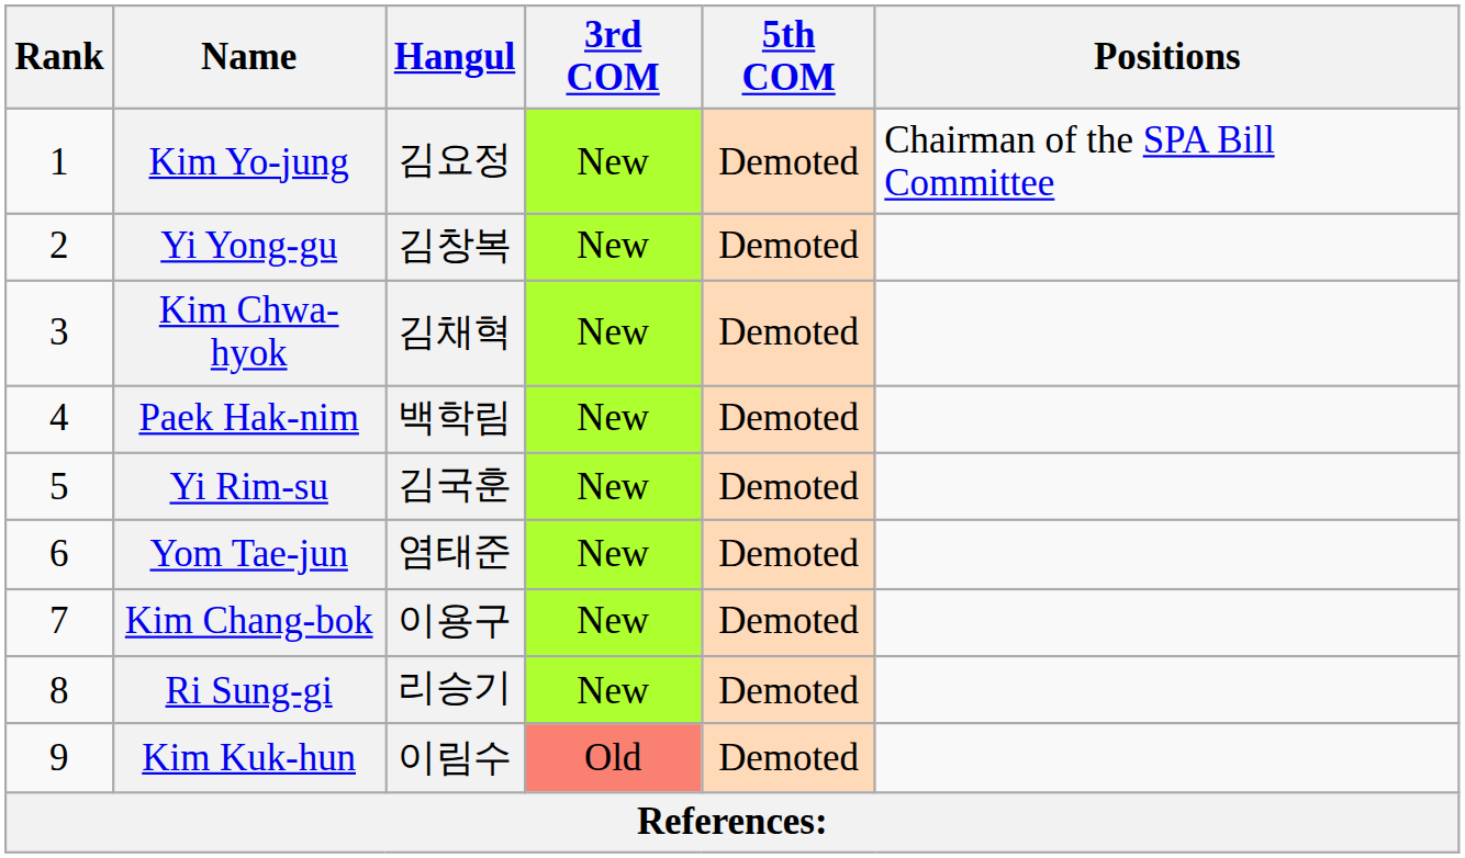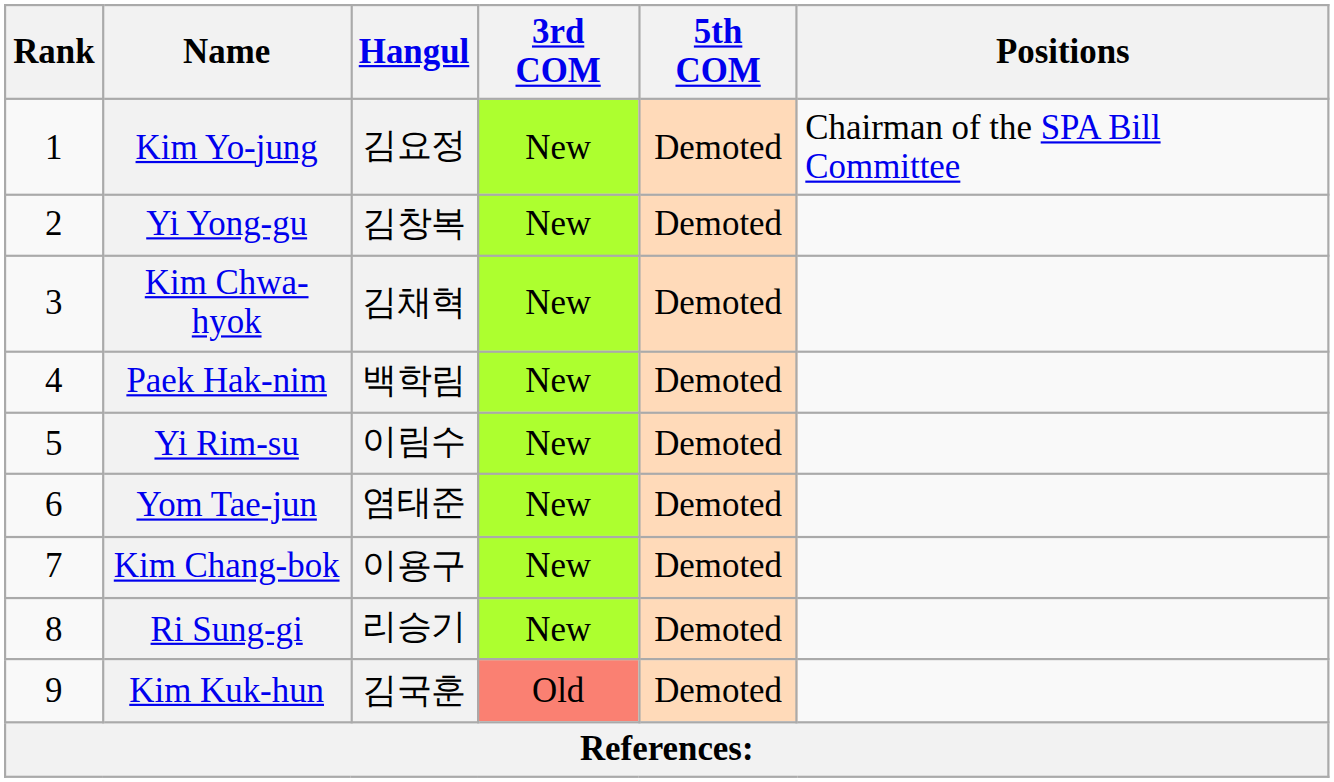Yi Rim-su | Hangul: 김국훈 -> 이림수
Kim Kuk-hun | Hangul: 이림수 -> 김국훈
